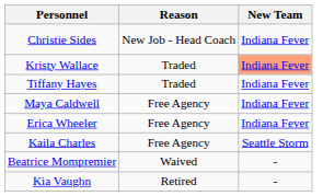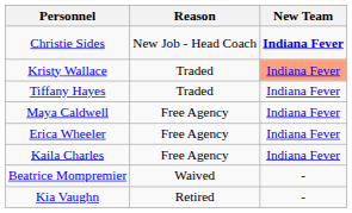Christie Sides | New Team: normal -> bold
Kaila Charles | New Team: Seattle Storm -> Indiana Fever
